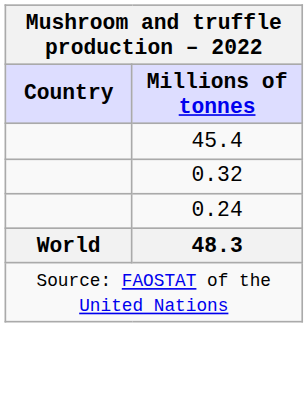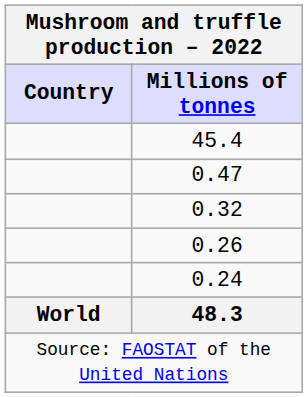+ row: 0.47
+ row: 0.26
